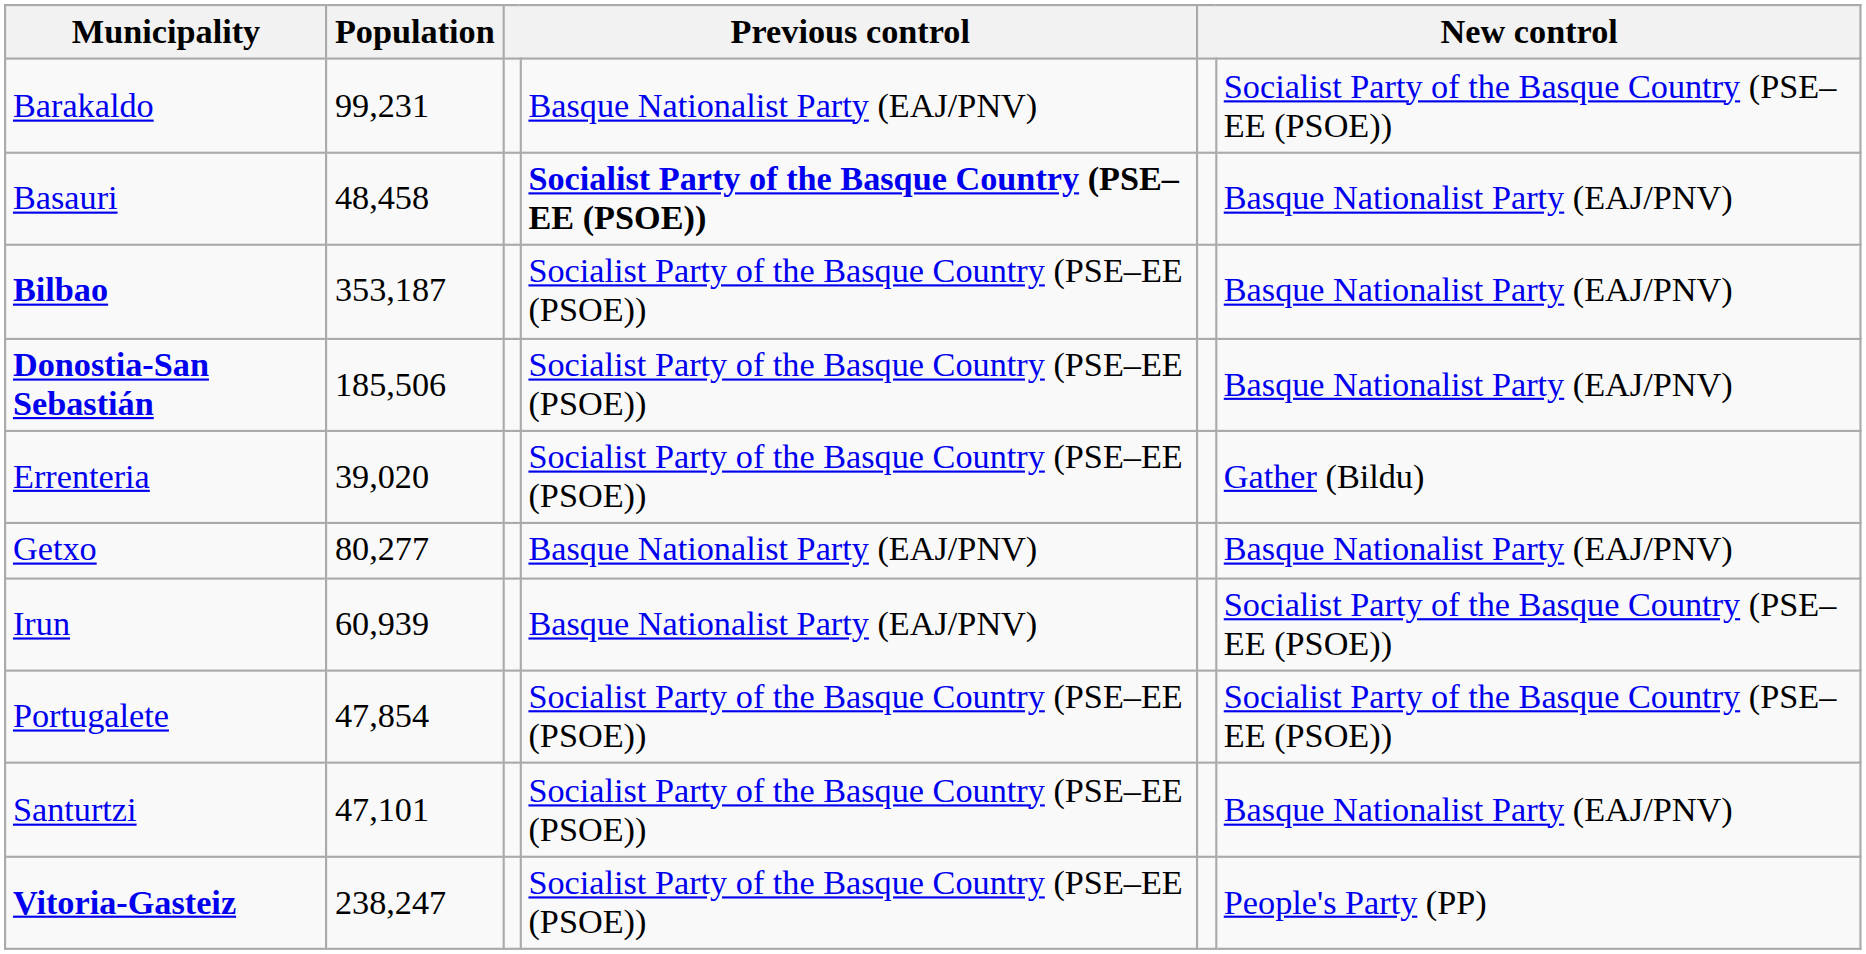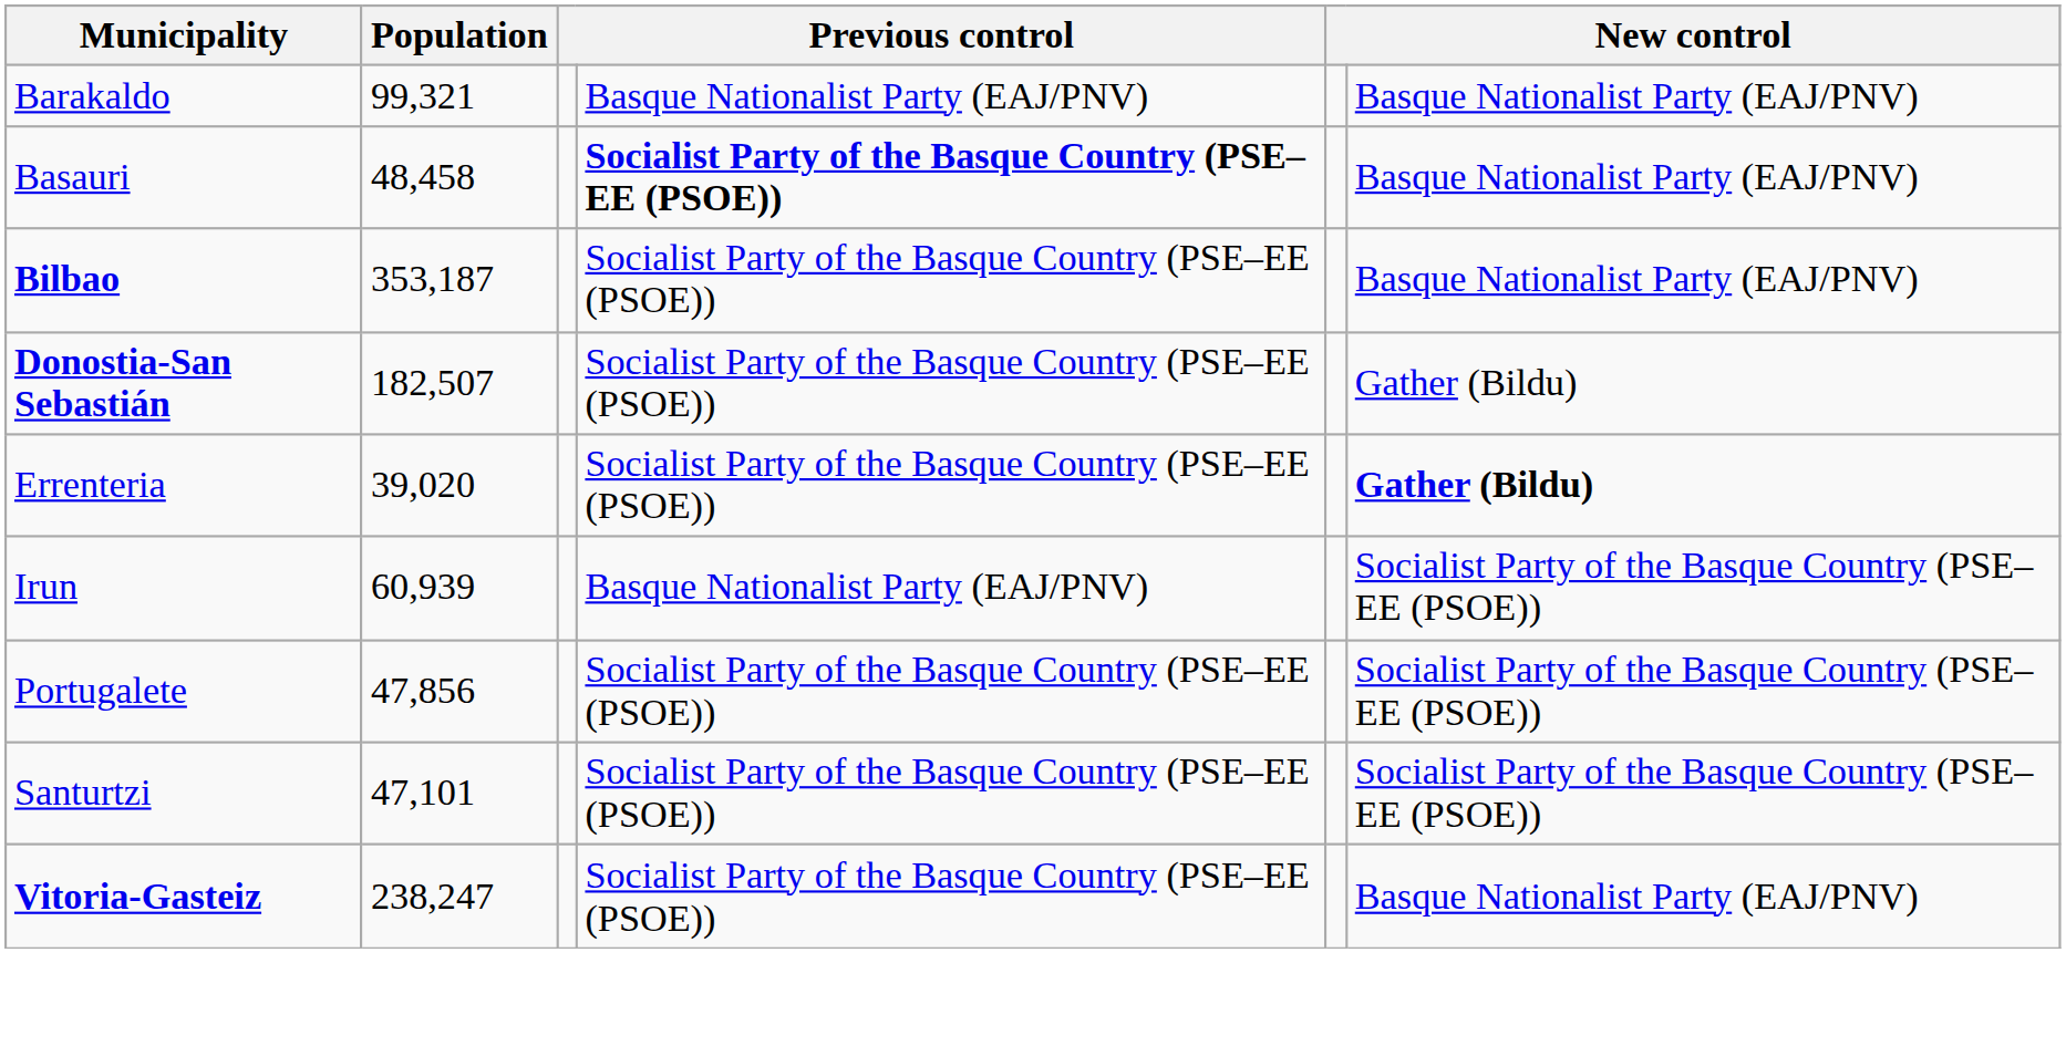Barakaldo | Population: 99,231 -> 99,321
Barakaldo | column 6: Socialist Party of the Basque Country (PSE–EE (PSOE)) -> Basque Nationalist Party (EAJ/PNV)
Donostia-San Sebastián | Population: 185,506 -> 182,507
Donostia-San Sebastián | column 6: Basque Nationalist Party (EAJ/PNV) -> Gather (Bildu)
Errenteria | column 6: normal -> bold
- row: Getxo | 80,277 | Basque Nationalist Party (EAJ/PNV) | Basque Nationalist Party (EAJ/PNV)
Portugalete | Population: 47,854 -> 47,856
Santurtzi | column 6: Basque Nationalist Party (EAJ/PNV) -> Socialist Party of the Basque Country (PSE–EE (PSOE))
Vitoria-Gasteiz | column 6: People's Party (PP) -> Basque Nationalist Party (EAJ/PNV)
